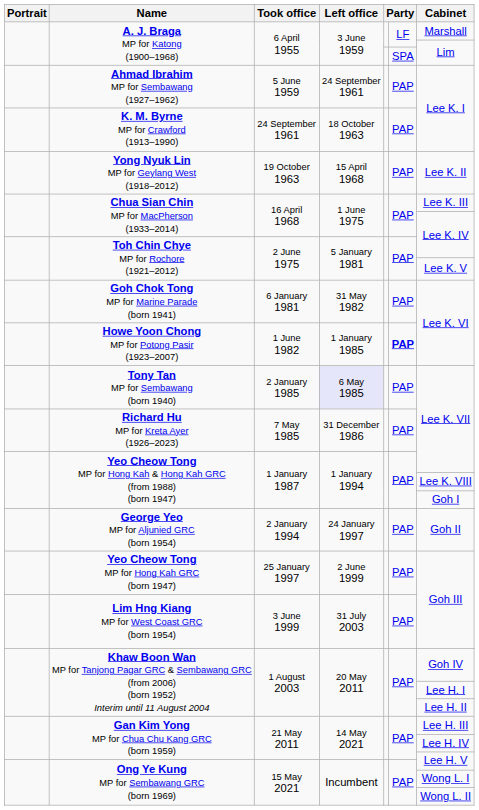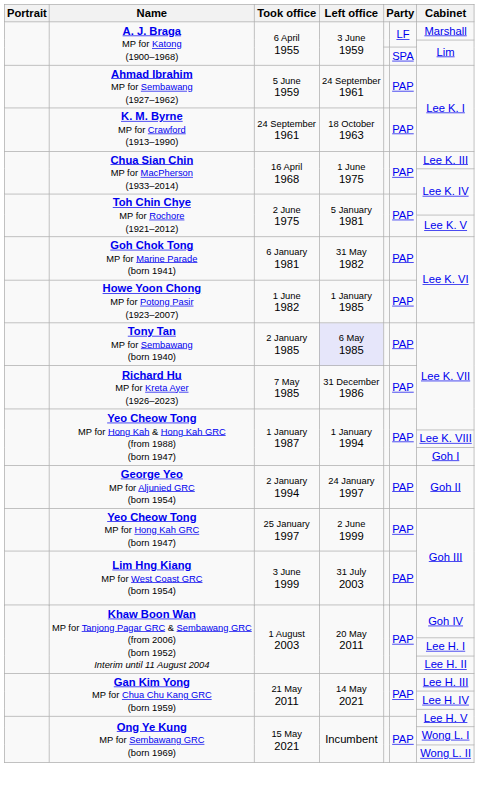- row: Yong Nyuk Lin MP for Geylang West (1918–2012) | 19 October 1963 | 15 April 1968 | PAP | Lee K. II
Howe Yoon Chong MP for Potong Pasir (1923–2007) | column 6: bold -> normal
